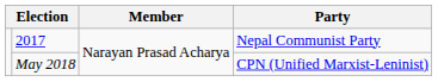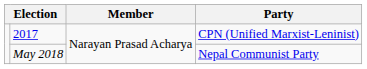2017 | Party: Nepal Communist Party -> CPN (Unified Marxist-Leninist)
May 2018 | Party: CPN (Unified Marxist-Leninist) -> Nepal Communist Party
